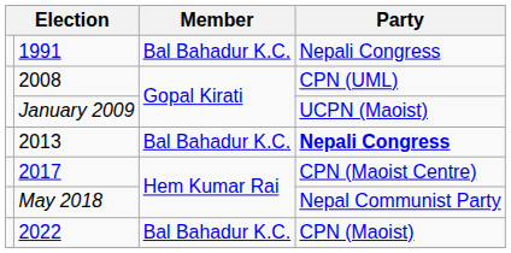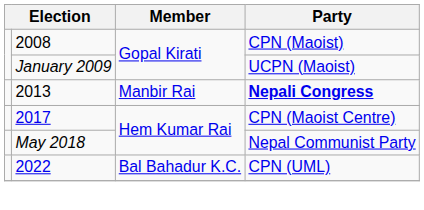- row: 1991 | Bal Bahadur K.C. | Nepali Congress
2008 | Party: CPN (UML) -> CPN (Maoist)
2013 | Member: Bal Bahadur K.C. -> Manbir Rai
2022 | Party: CPN (Maoist) -> CPN (UML)
